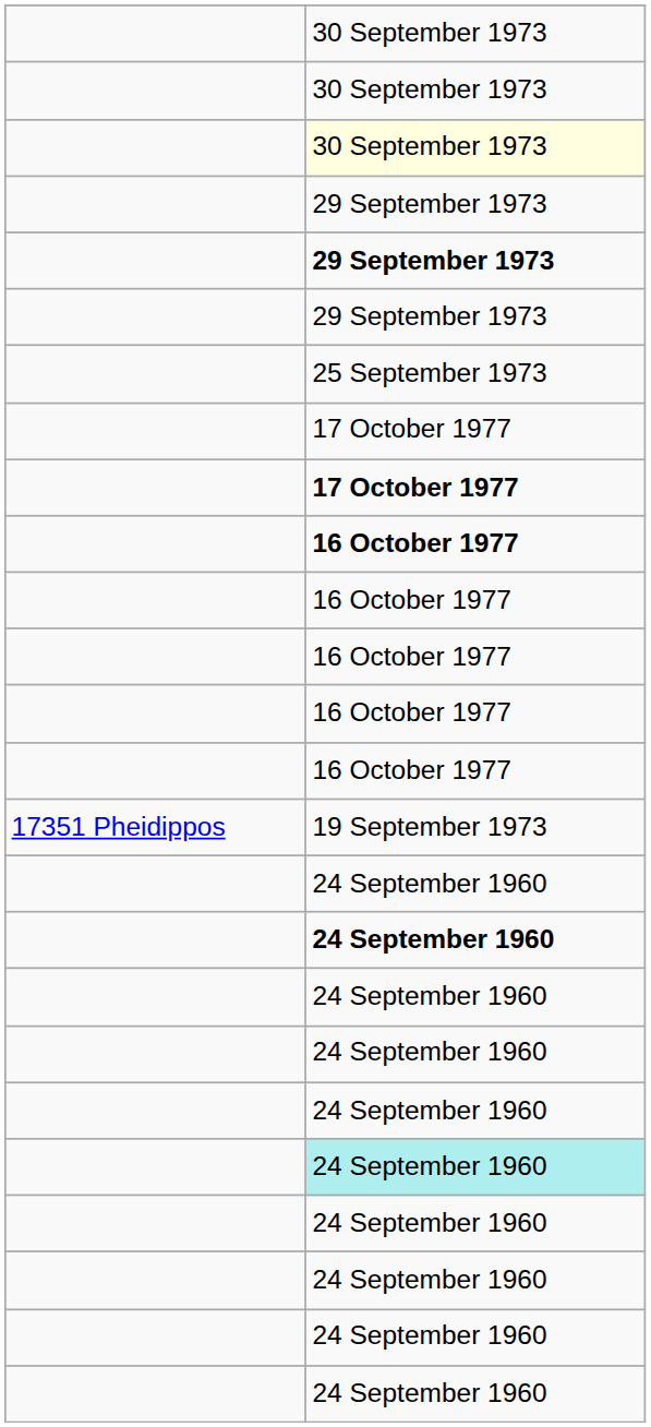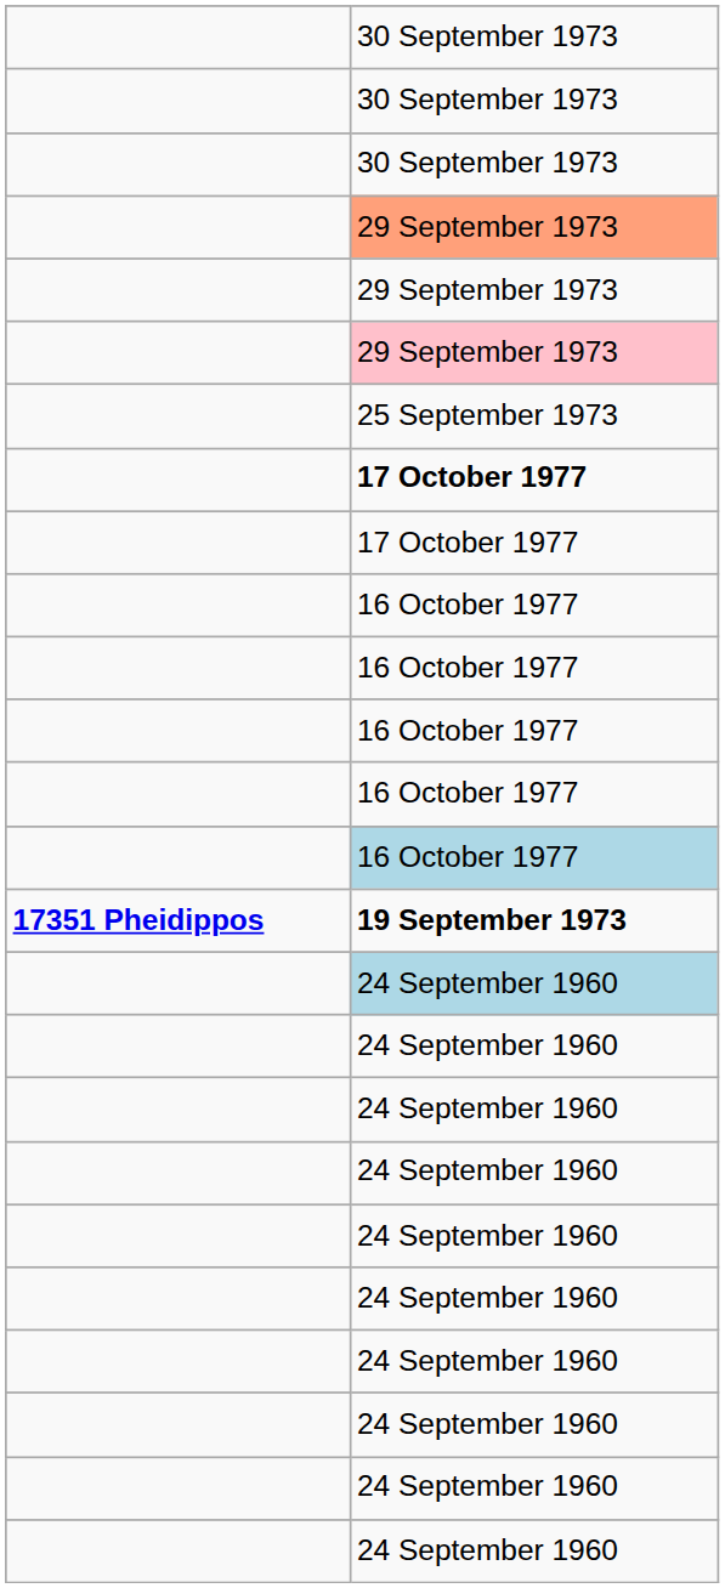row 3 | column 2: lightyellow background -> no background
row 4 | column 2: no background -> lightsalmon background
row 5 | column 2: bold -> normal
row 6 | column 2: no background -> pink background
row 8 | column 2: normal -> bold
row 9 | column 2: bold -> normal
row 10 | column 2: bold -> normal
row 14 | column 2: no background -> lightblue background
row 15 | column 1: normal -> bold
row 15 | column 2: normal -> bold
row 16 | column 2: no background -> lightblue background
row 17 | column 2: bold -> normal
row 21 | column 2: paleturquoise background -> no background
